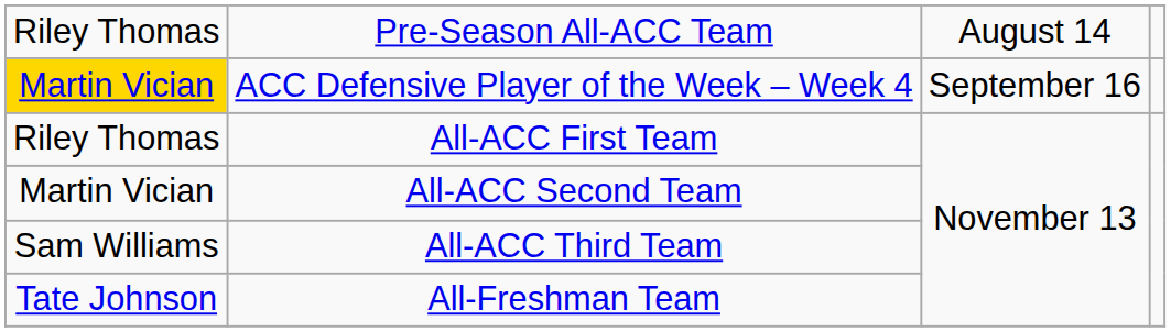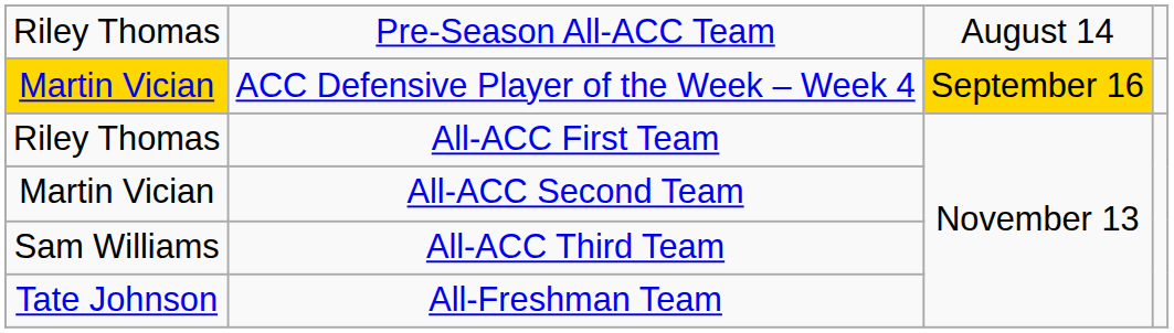ACC Defensive Player of the Week – Week 4 | column 3: no background -> gold background
